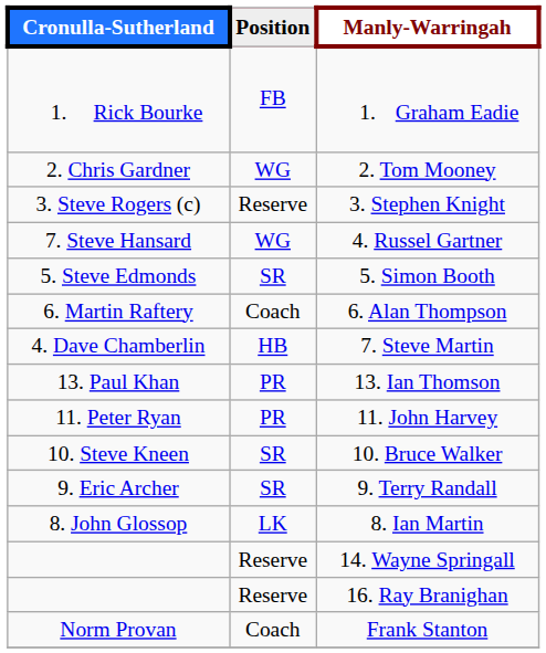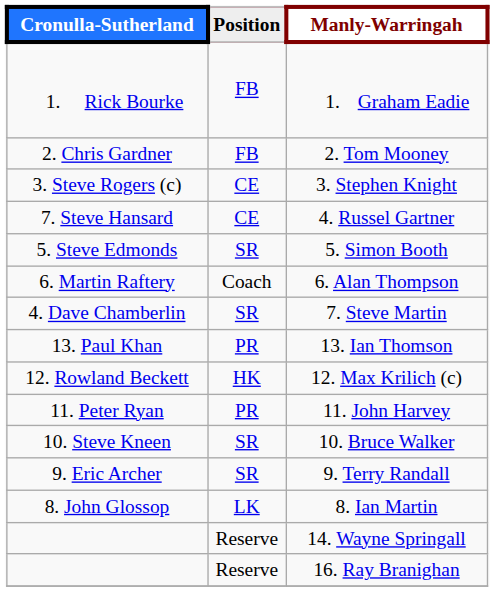2. Tom Mooney | Position: WG -> FB
3. Stephen Knight | Position: Reserve -> CE
4. Russel Gartner | Position: WG -> CE
7. Steve Martin | Position: HB -> SR
+ row: 12. Rowland Beckett | HK | 12. Max Krilich (c)
- row: Norm Provan | Coach | Frank Stanton
